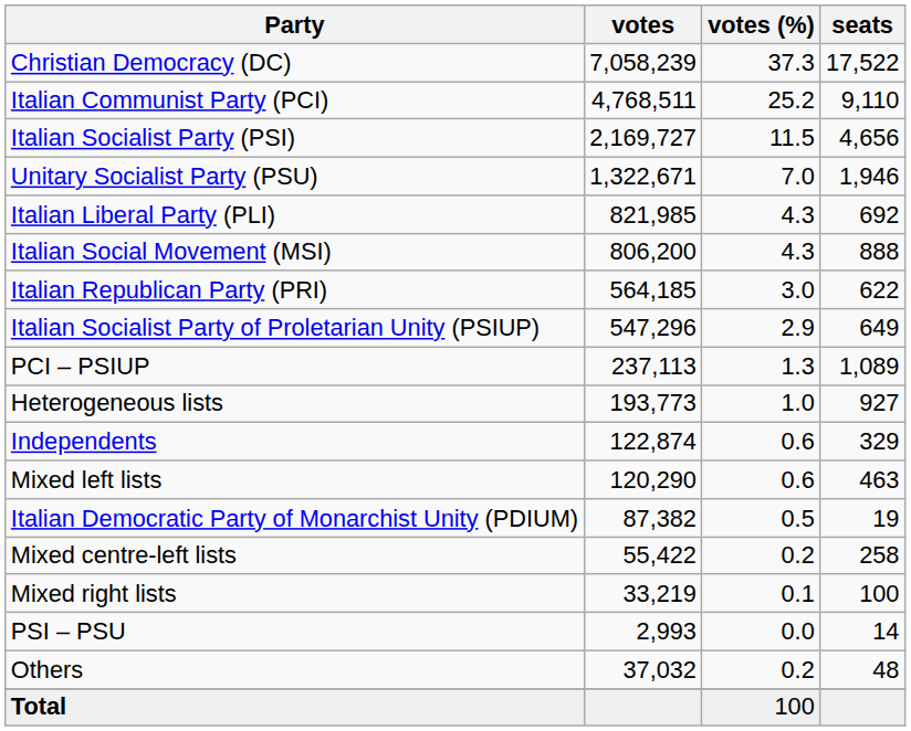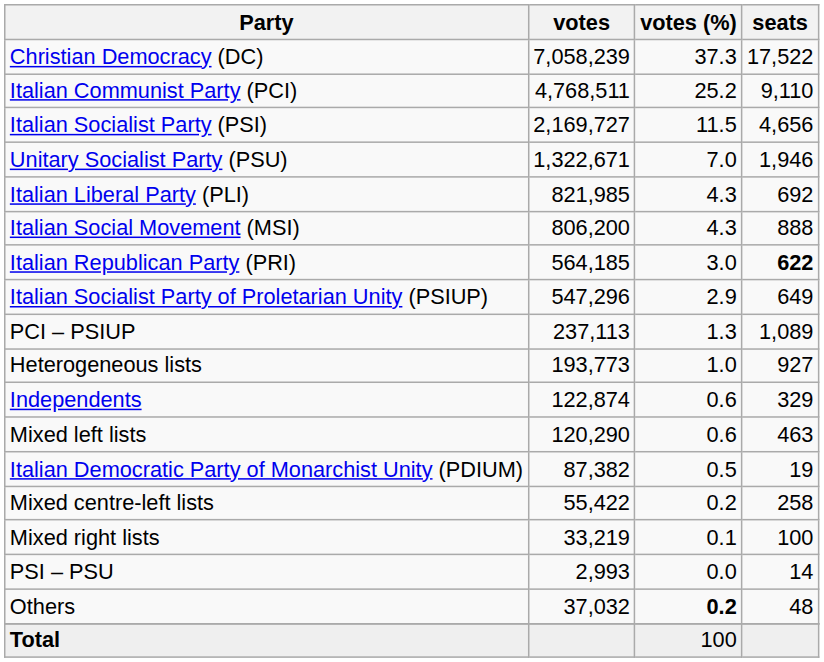Italian Republican Party (PRI) | seats: normal -> bold
Others | votes (%): normal -> bold
